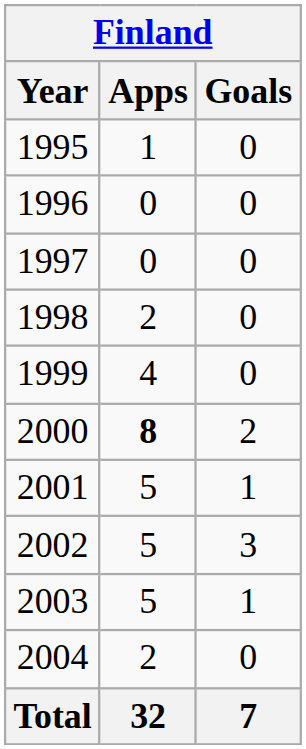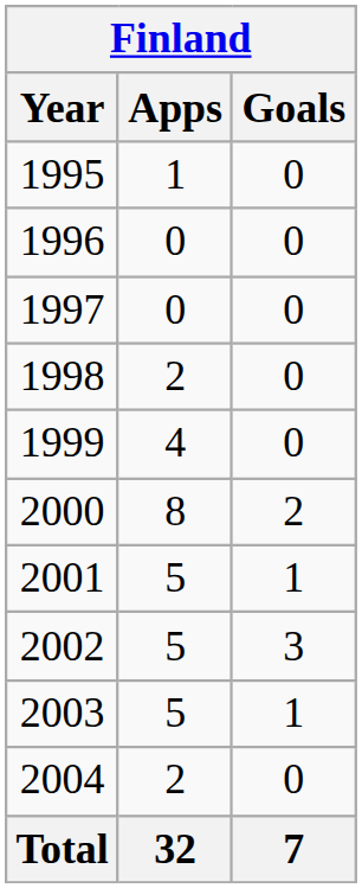2000 | Apps: bold -> normal
